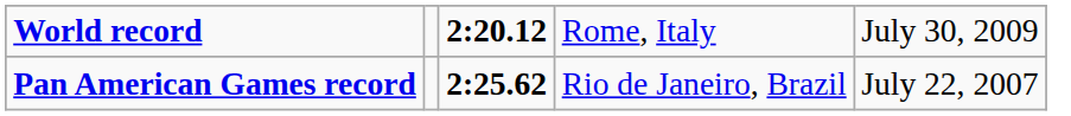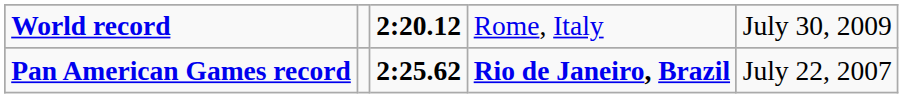Pan American Games record | column 4: normal -> bold
